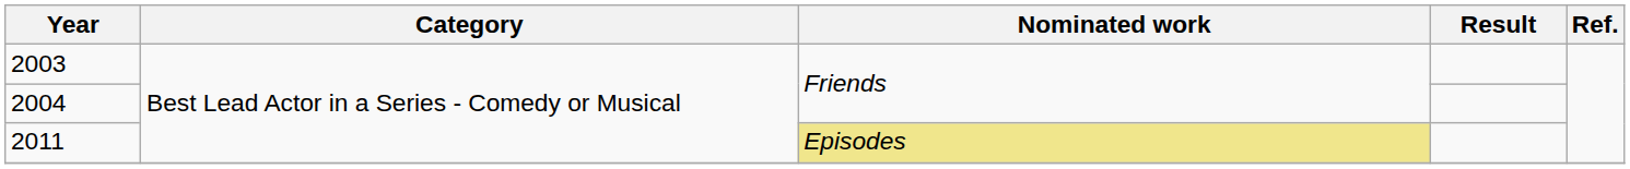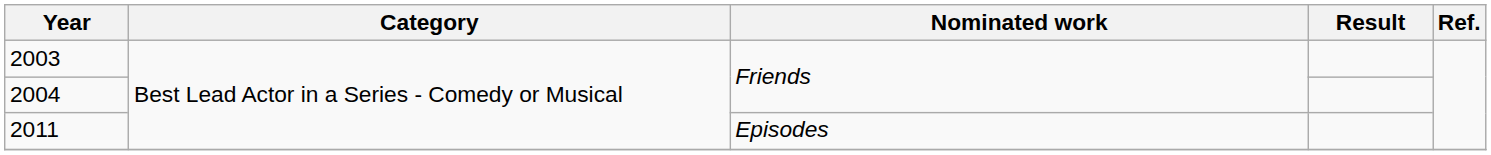2011 | Nominated work: khaki background -> no background
